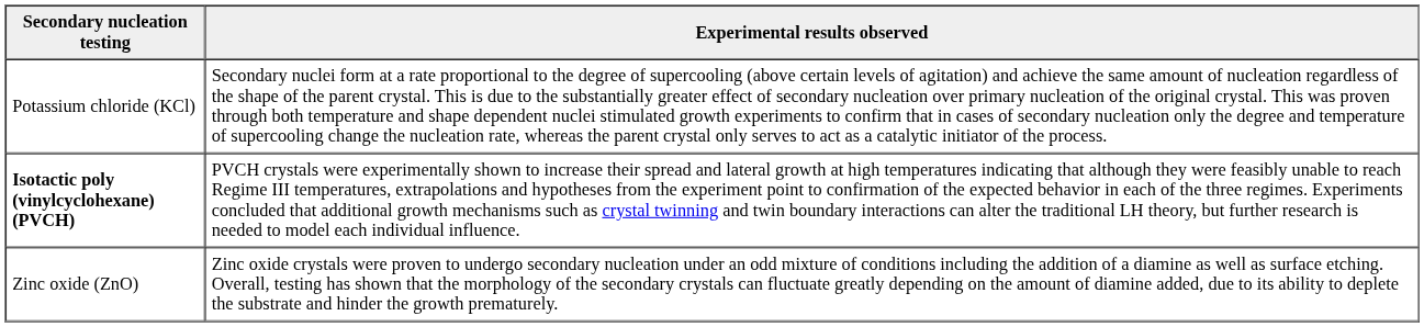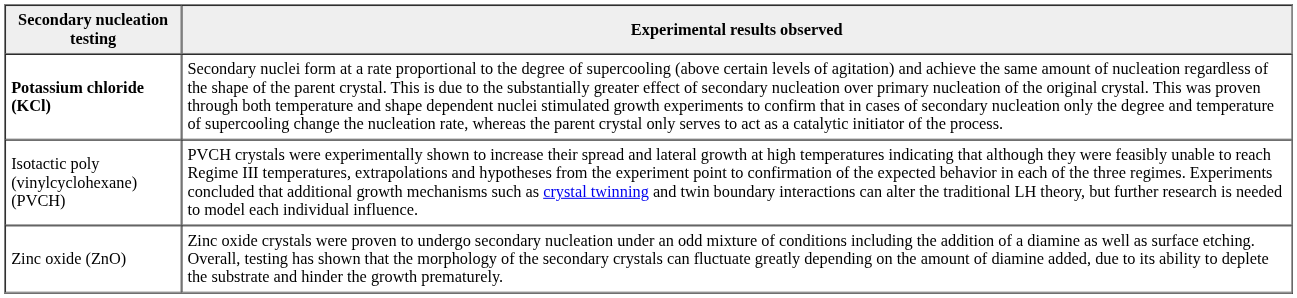Potassium chloride (KCl) | Secondary nucleation testing: normal -> bold
Isotactic poly (vinylcyclohexane) (PVCH) | Secondary nucleation testing: bold -> normal
